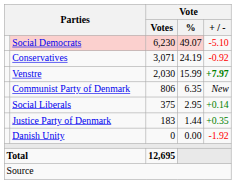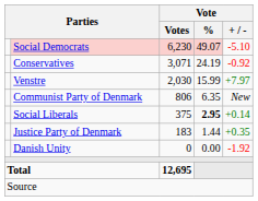Venstre | Vote / + / -: bold -> normal
Social Liberals | Vote / %: normal -> bold
